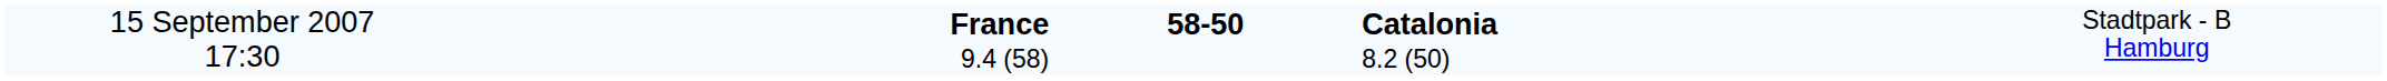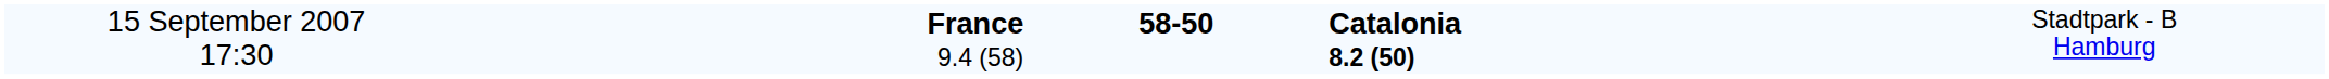9.4 (58) | column 4: normal -> bold
